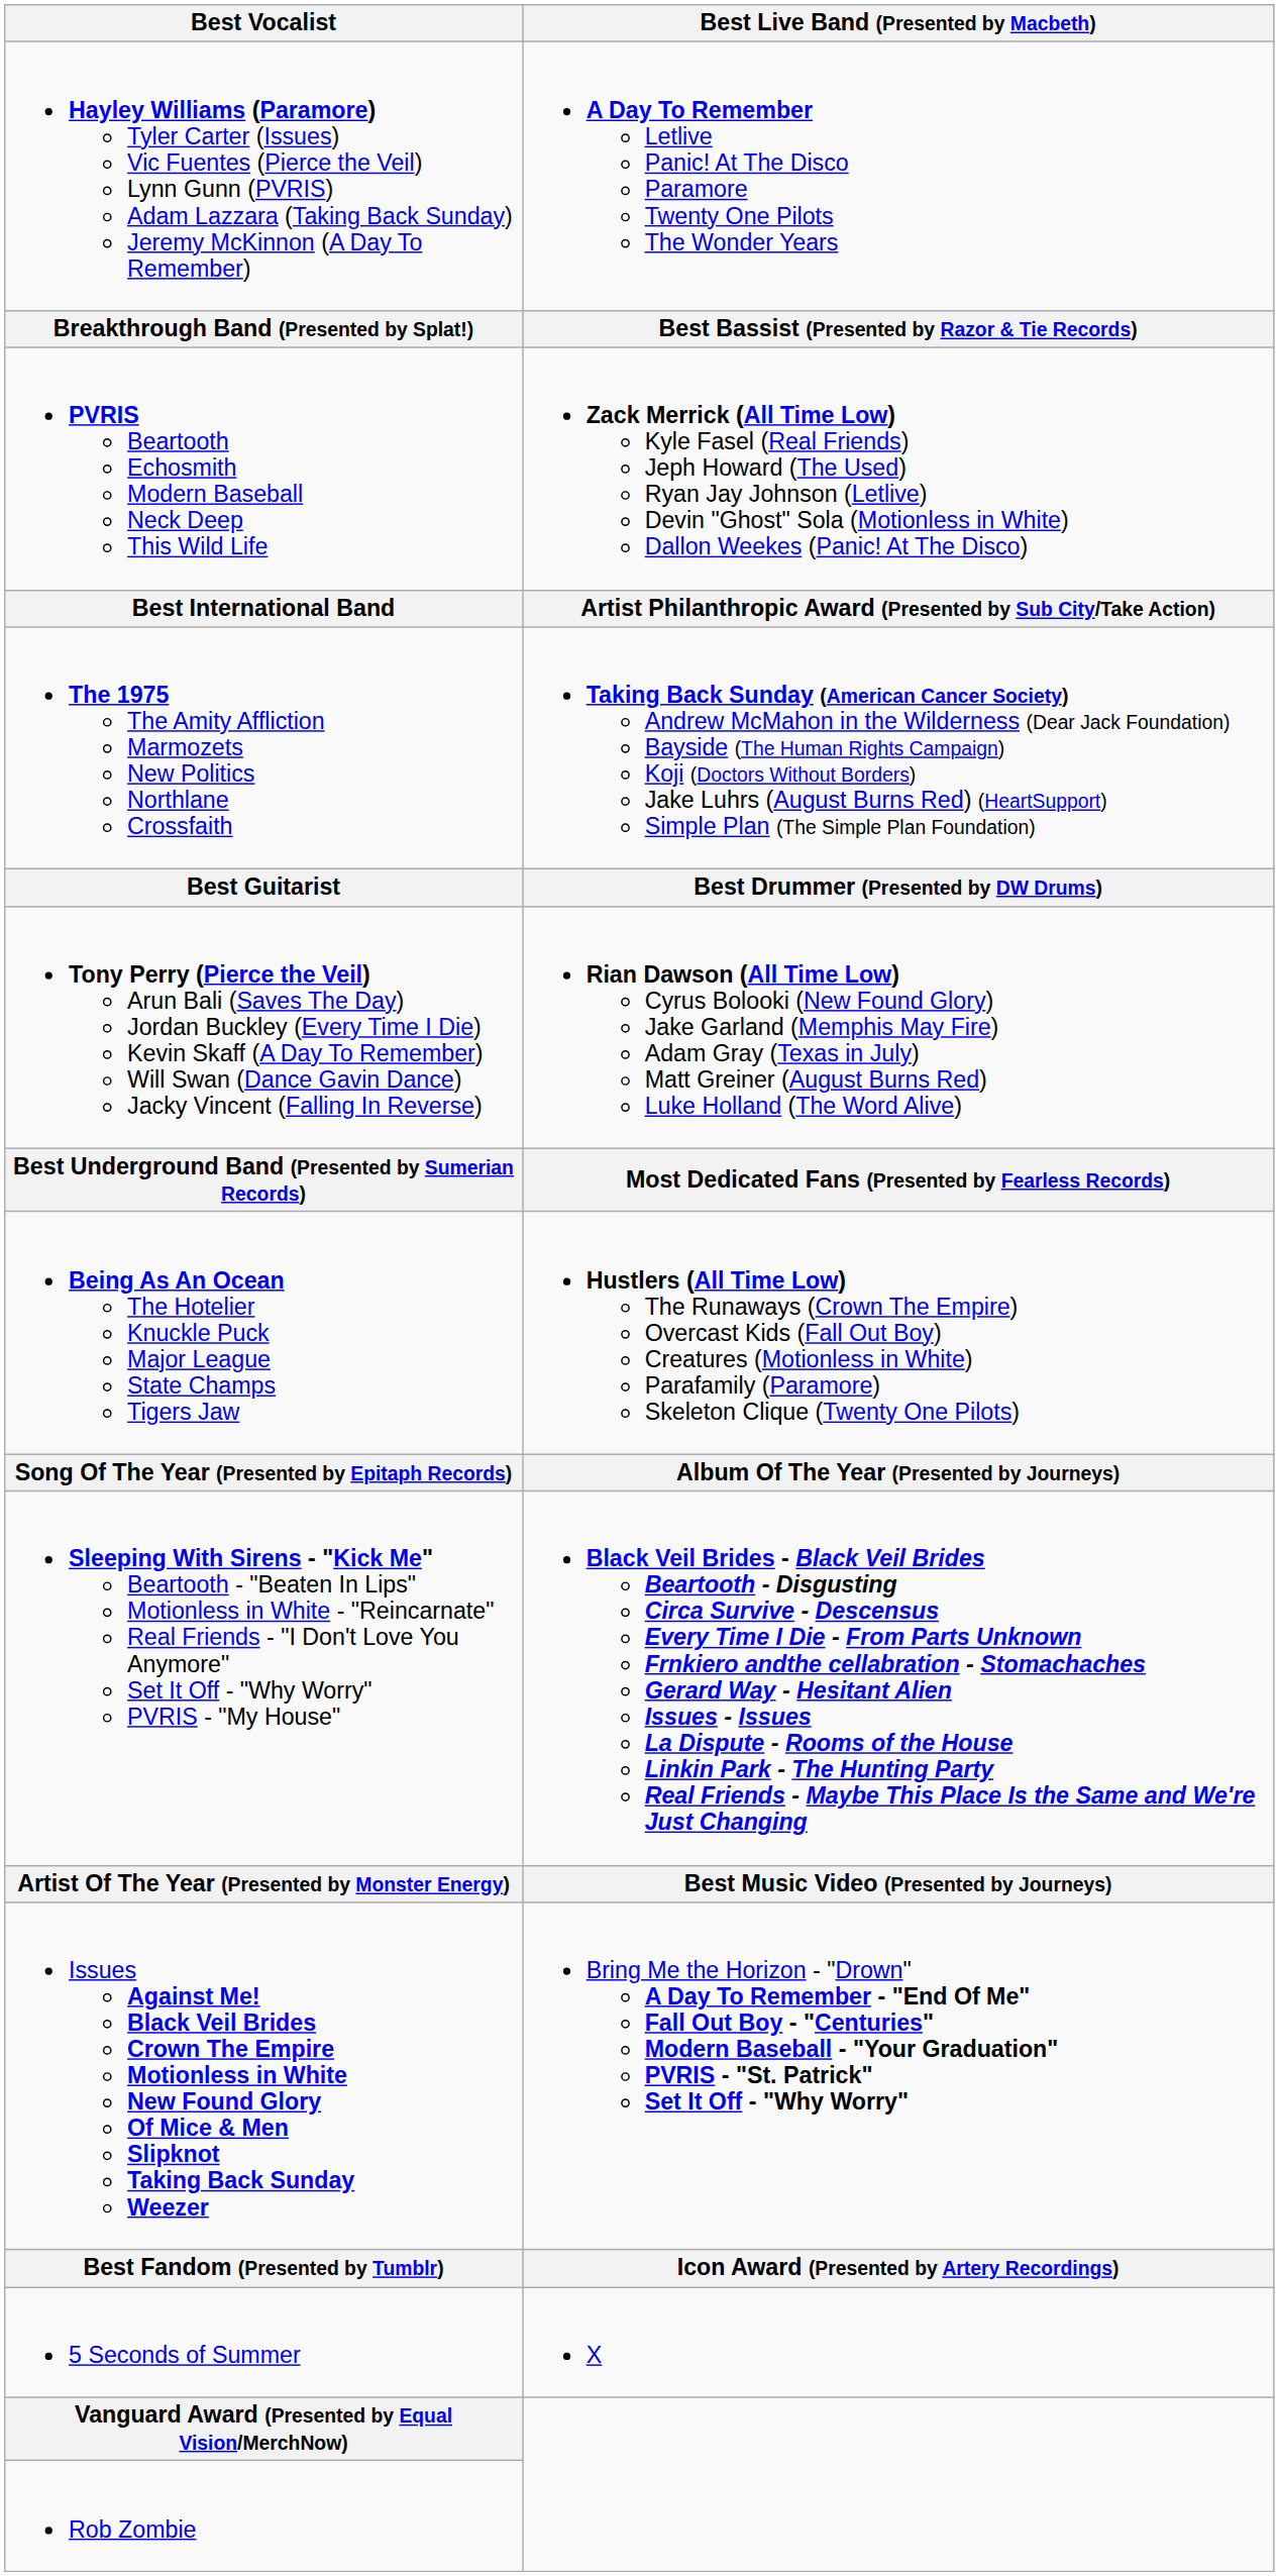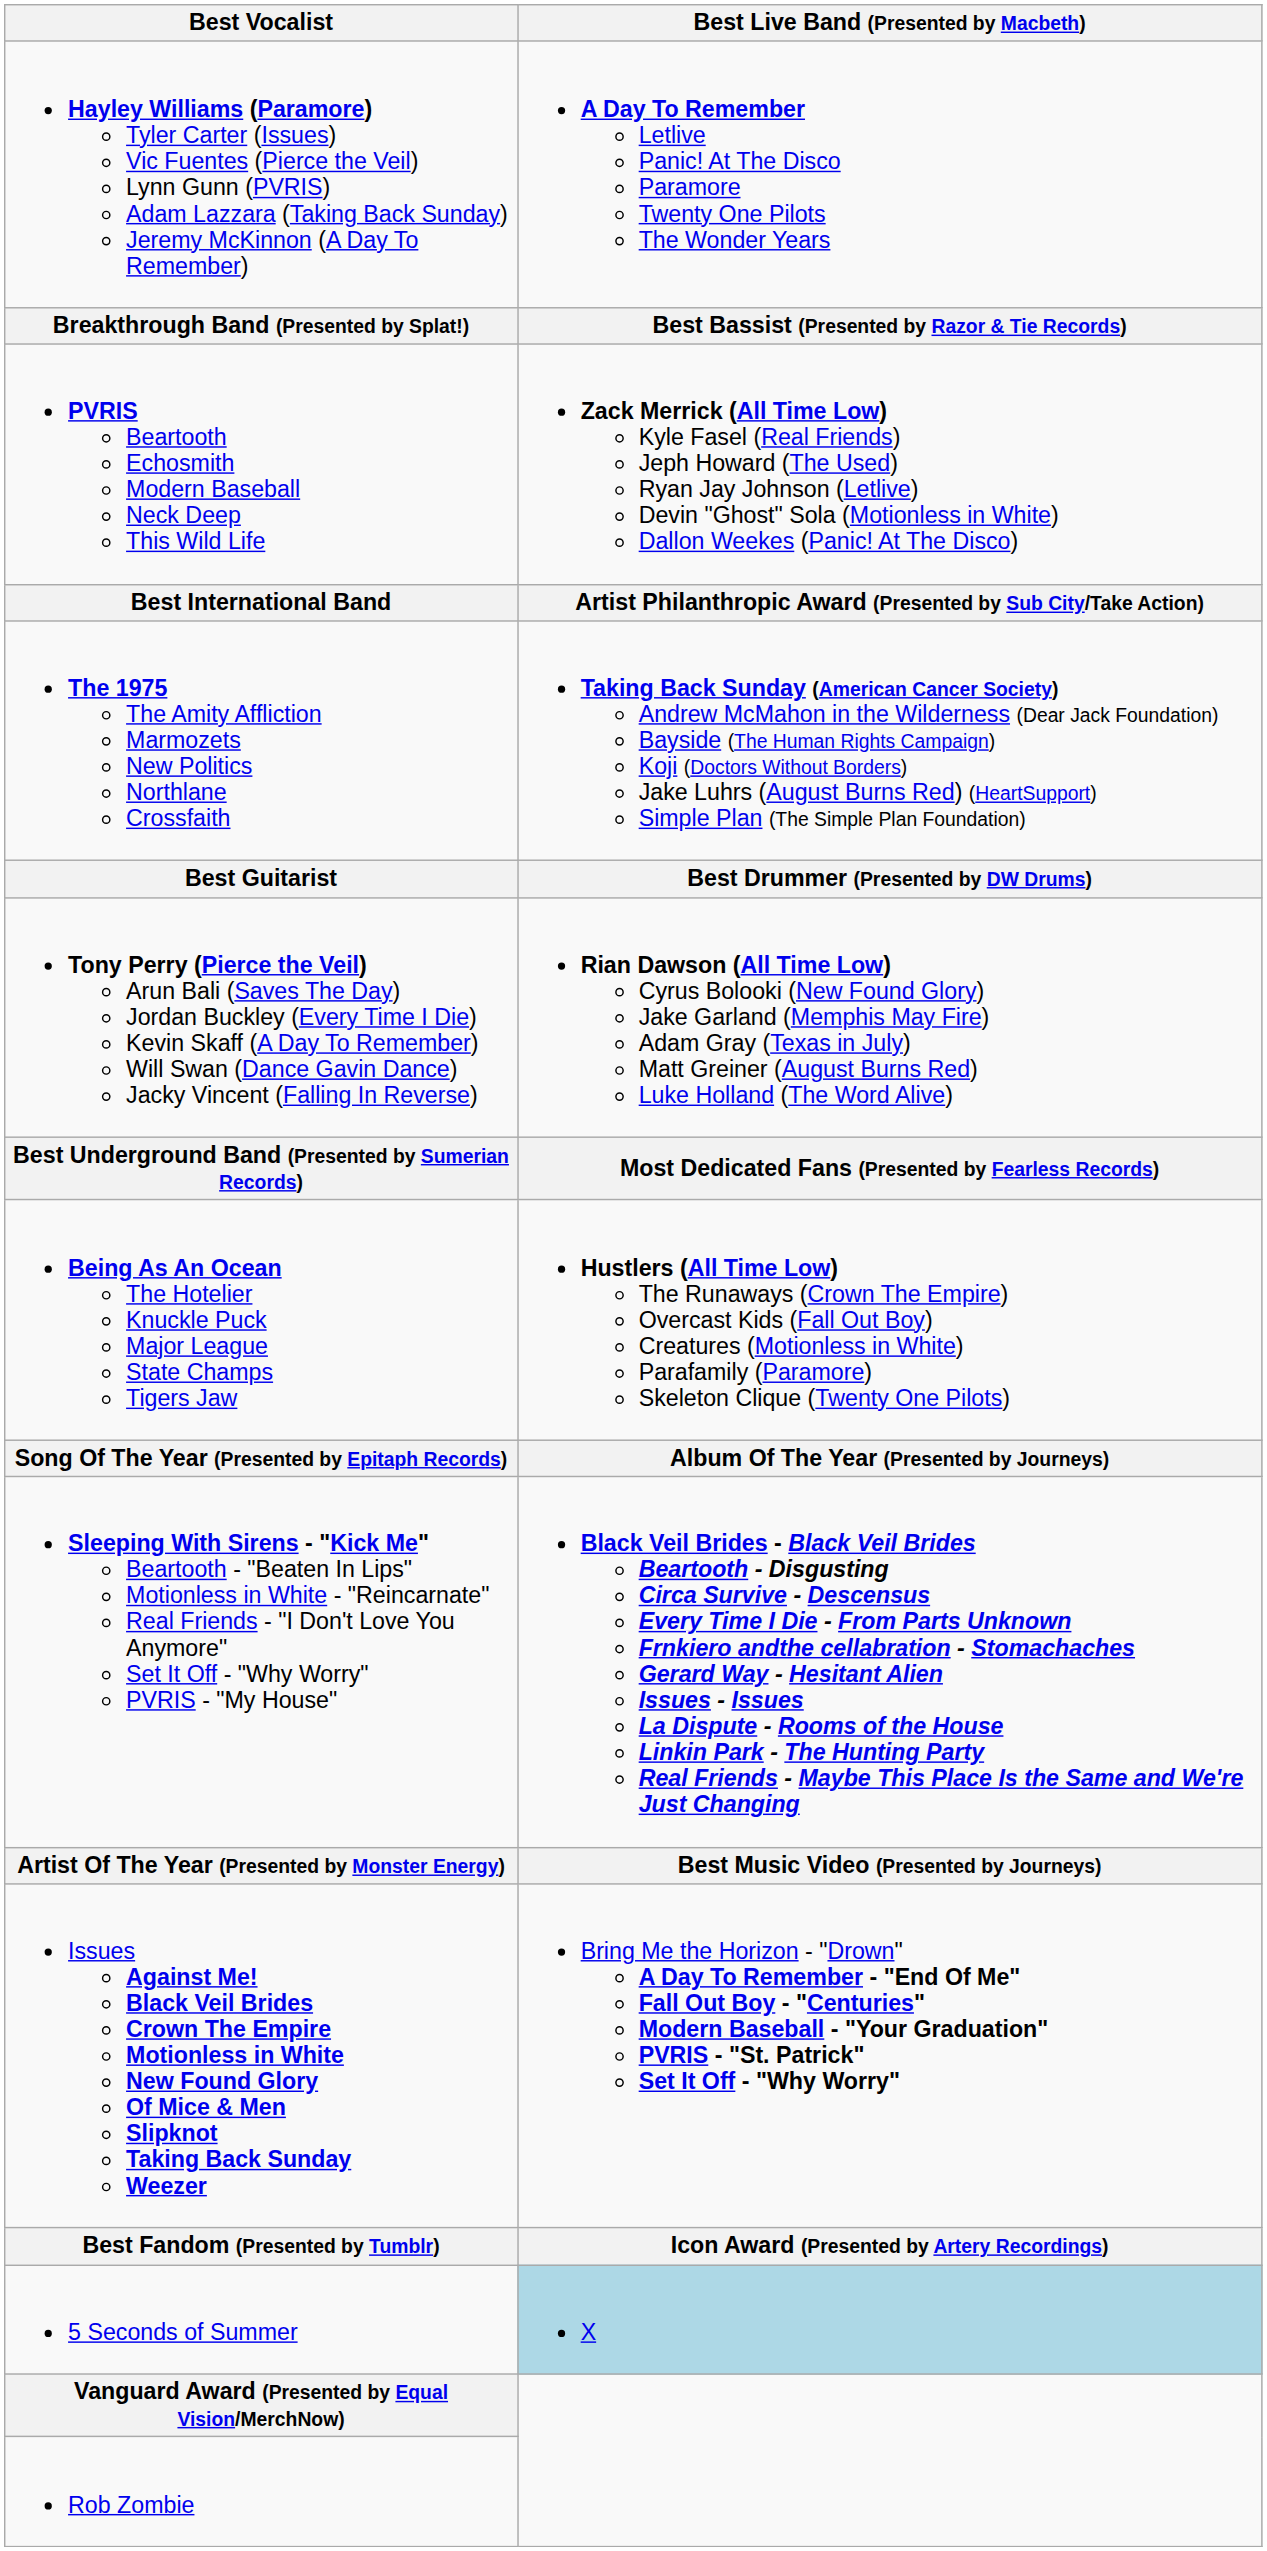5 Seconds of Summer | Best Live Band (Presented by Macbeth): no background -> lightblue background
